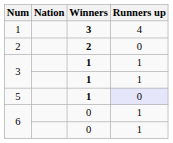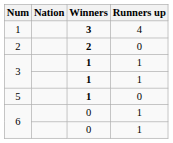5 | Runners up: lavender background -> no background
